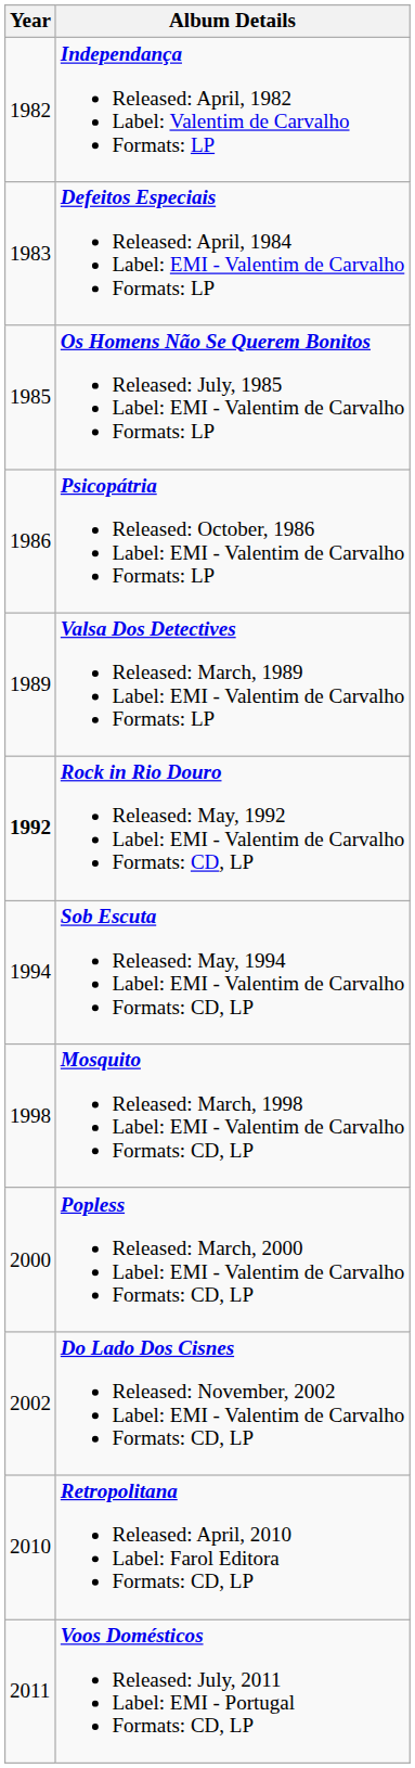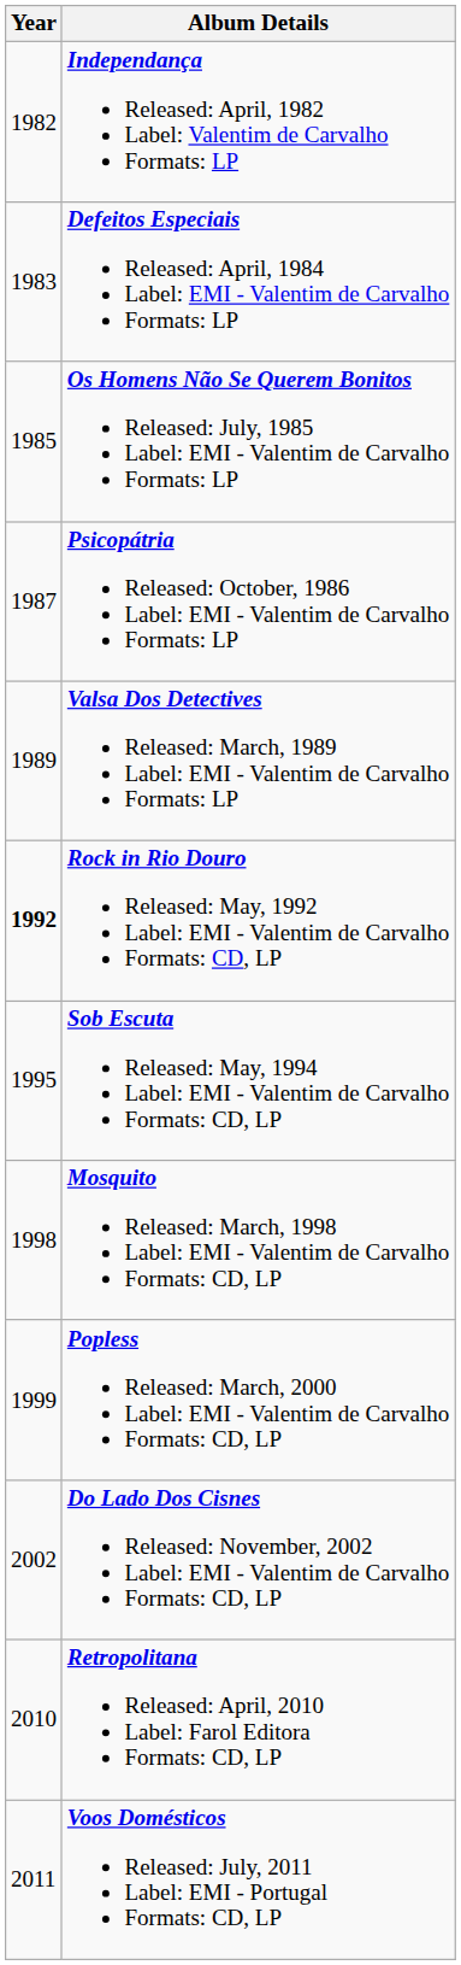row 5 | Year: 1986 -> 1987
row 8 | Year: 1994 -> 1995
row 10 | Year: 2000 -> 1999
